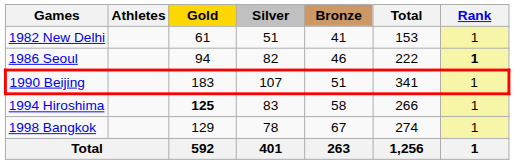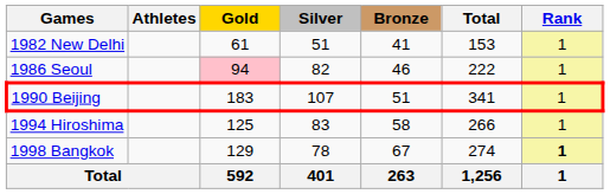1986 Seoul | Gold: no background -> pink background
1986 Seoul | Rank: bold -> normal
1994 Hiroshima | Gold: bold -> normal
1998 Bangkok | Rank: normal -> bold
